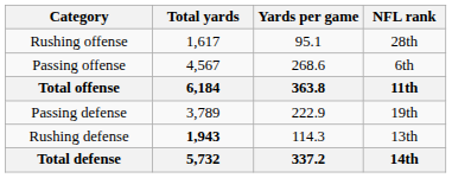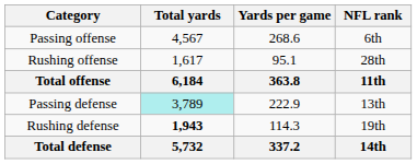rows swapped: Passing offense <-> Rushing offense
Passing defense | Total yards: no background -> paleturquoise background
Passing defense | NFL rank: 19th -> 13th
Rushing defense | NFL rank: 13th -> 19th
